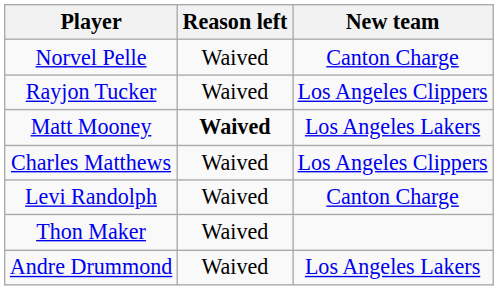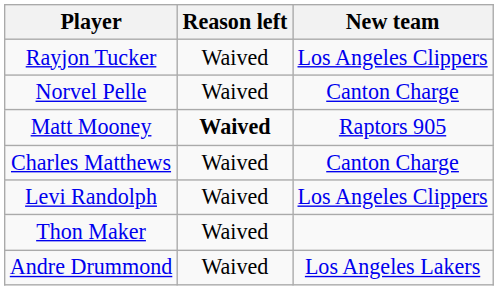rows swapped: Rayjon Tucker <-> Norvel Pelle
Matt Mooney | New team: Los Angeles Lakers -> Raptors 905
Charles Matthews | New team: Los Angeles Clippers -> Canton Charge
Levi Randolph | New team: Canton Charge -> Los Angeles Clippers
